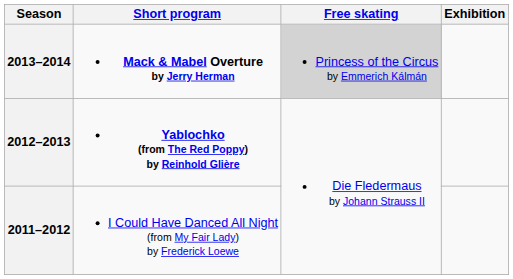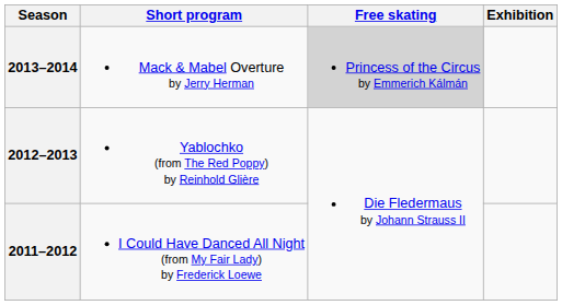2013–2014 | Short program: bold -> normal
2012–2013 | Short program: bold -> normal
